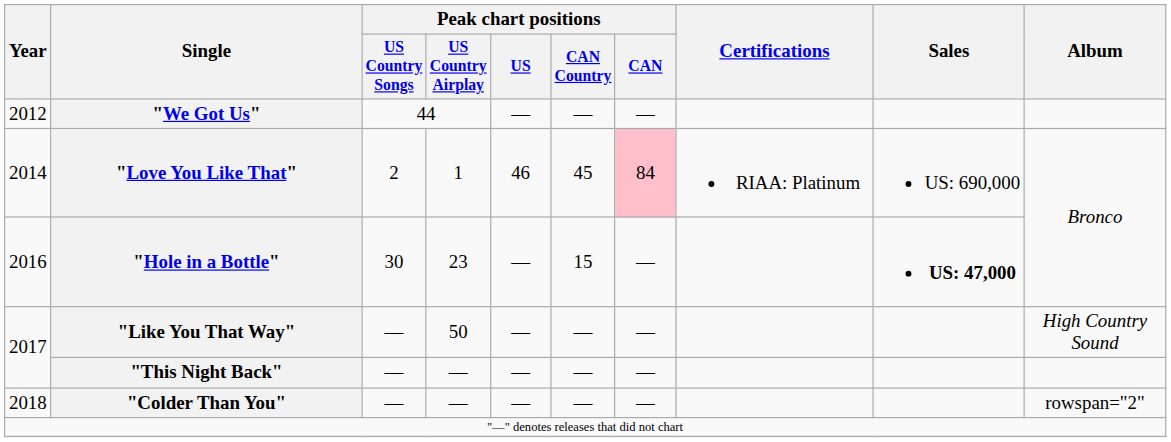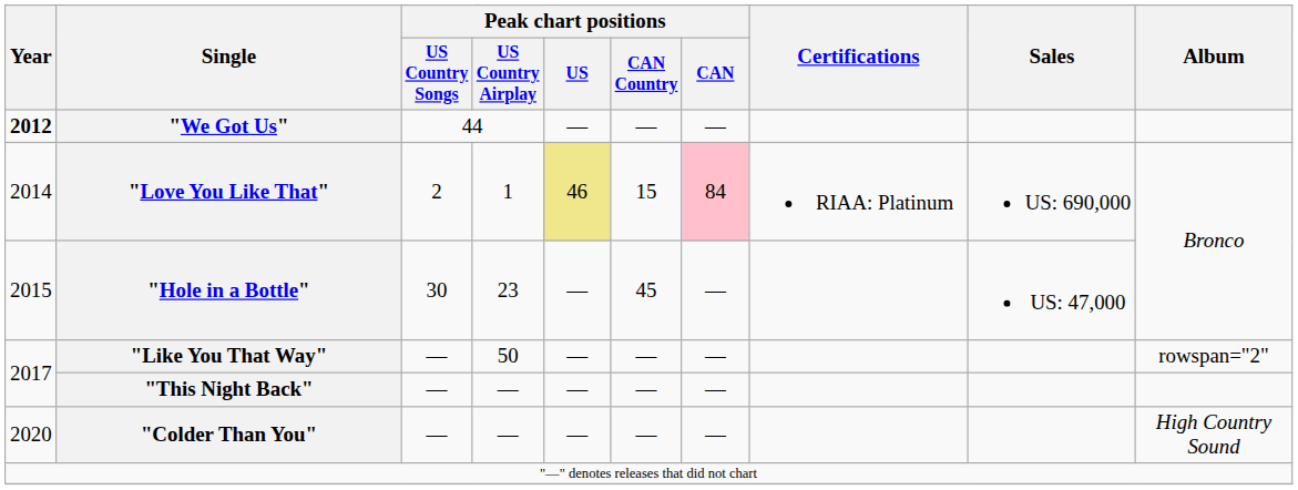"We Got Us" | Year: normal -> bold
"Love You Like That" | Peak chart positions / US: no background -> khaki background
"Love You Like That" | Peak chart positions / CAN Country: 45 -> 15
"Hole in a Bottle" | Year: 2016 -> 2015
"Hole in a Bottle" | Peak chart positions / CAN Country: 15 -> 45
"Hole in a Bottle" | Sales: bold -> normal
"Like You That Way" | Album: High Country Sound -> rowspan="2"
"Colder Than You" | Year: 2018 -> 2020
"Colder Than You" | Album: rowspan="2" -> High Country Sound
